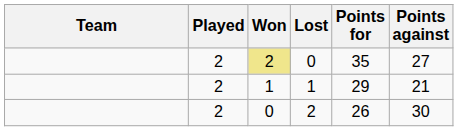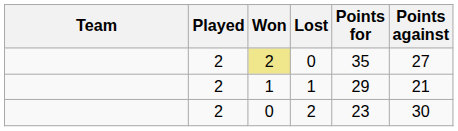row 4 | Points for: 26 -> 23
